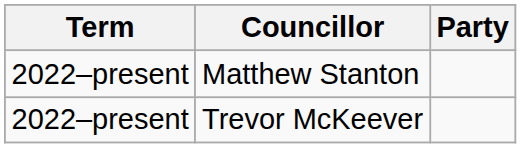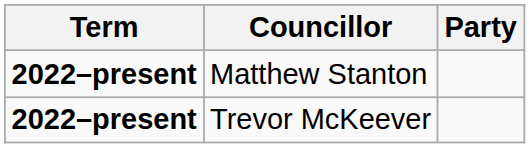Matthew Stanton | Term: normal -> bold
Trevor McKeever | Term: normal -> bold
